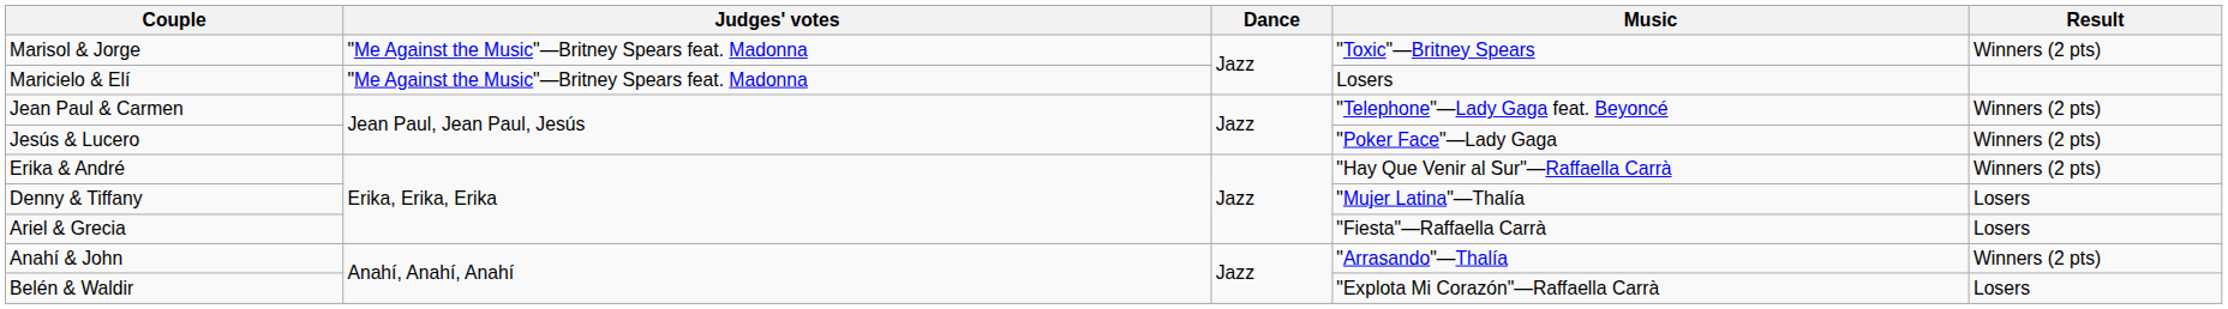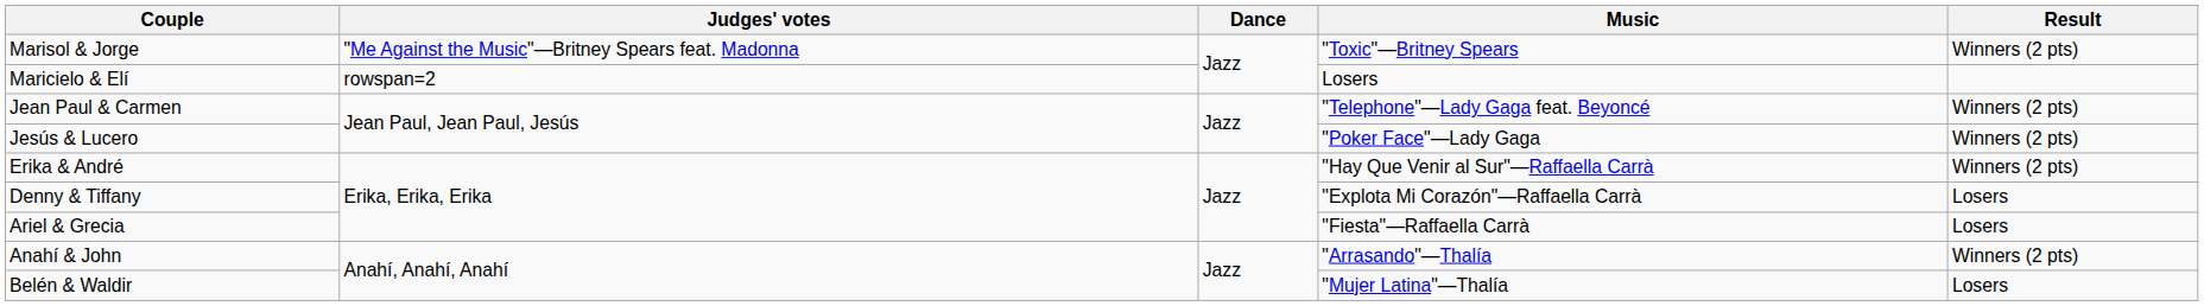Maricielo & Elí | Judges' votes: "Me Against the Music"—Britney Spears feat. Madonna -> rowspan=2
Denny & Tiffany | Music: "Mujer Latina"—Thalía -> "Explota Mi Corazón"—Raffaella Carrà
Belén & Waldir | Music: "Explota Mi Corazón"—Raffaella Carrà -> "Mujer Latina"—Thalía
